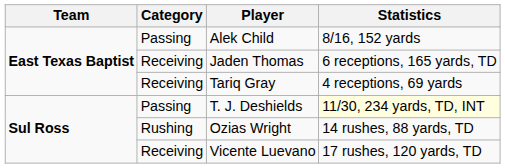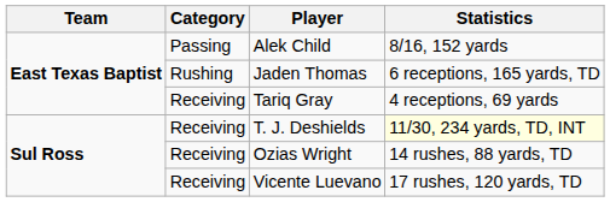Jaden Thomas | Category: Receiving -> Rushing
T. J. Deshields | Category: Passing -> Receiving
Ozias Wright | Category: Rushing -> Receiving
